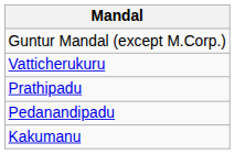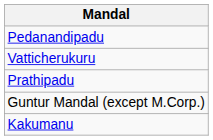row 2 | column 1: Guntur Mandal (except M.Corp.) -> Pedanandipadu
row 5 | column 1: Pedanandipadu -> Guntur Mandal (except M.Corp.)
